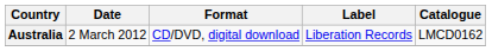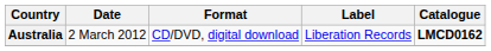Australia | Catalogue: normal -> bold
